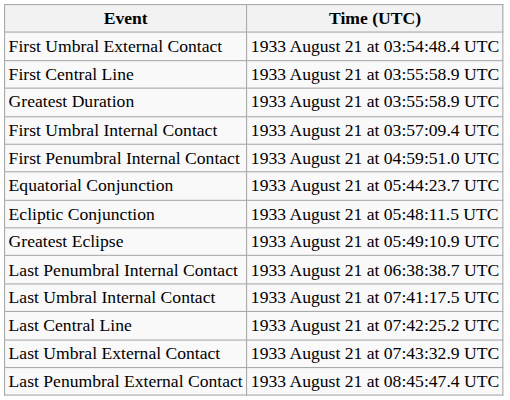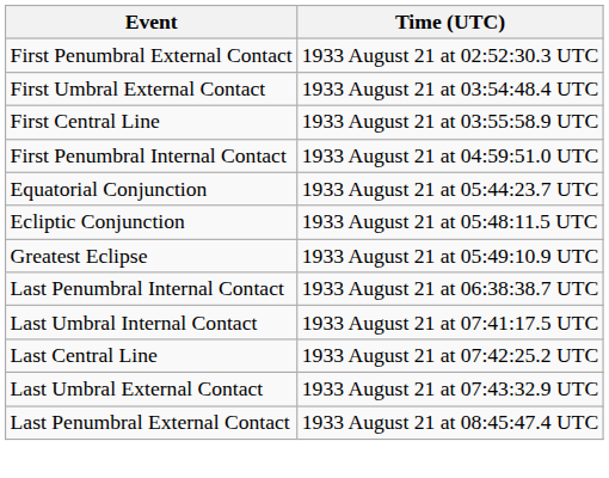+ row: First Penumbral External Contact | 1933 August 21 at 02:52:30.3 UTC
- row: Greatest Duration | 1933 August 21 at 03:55:58.9 UTC
- row: First Umbral Internal Contact | 1933 August 21 at 03:57:09.4 UTC
